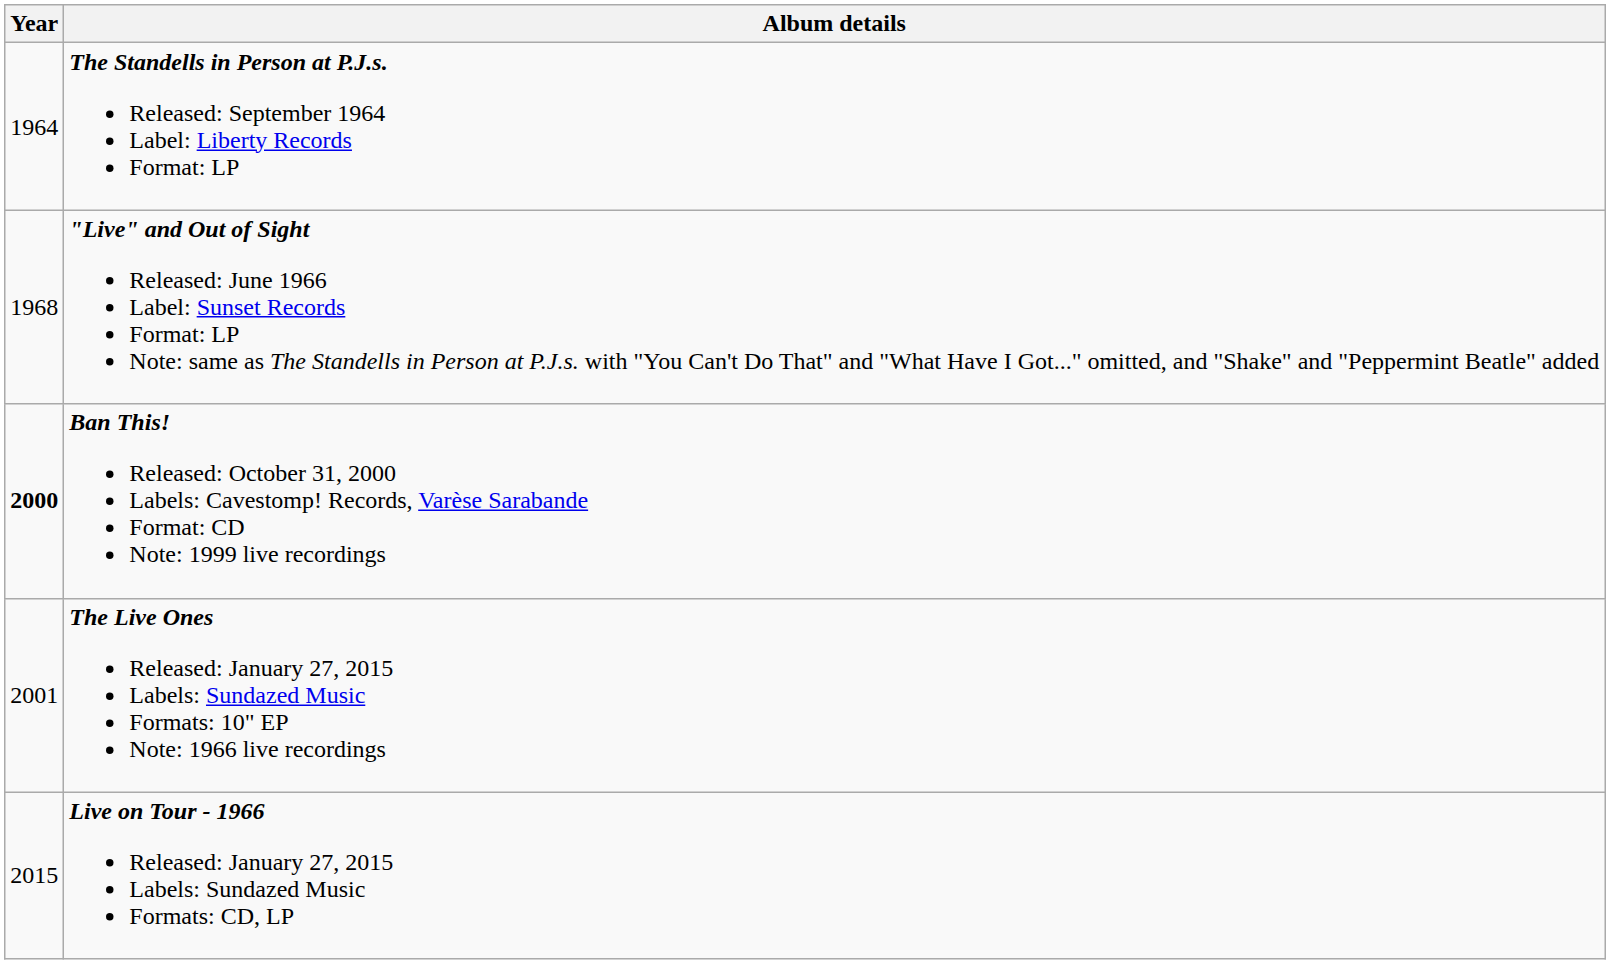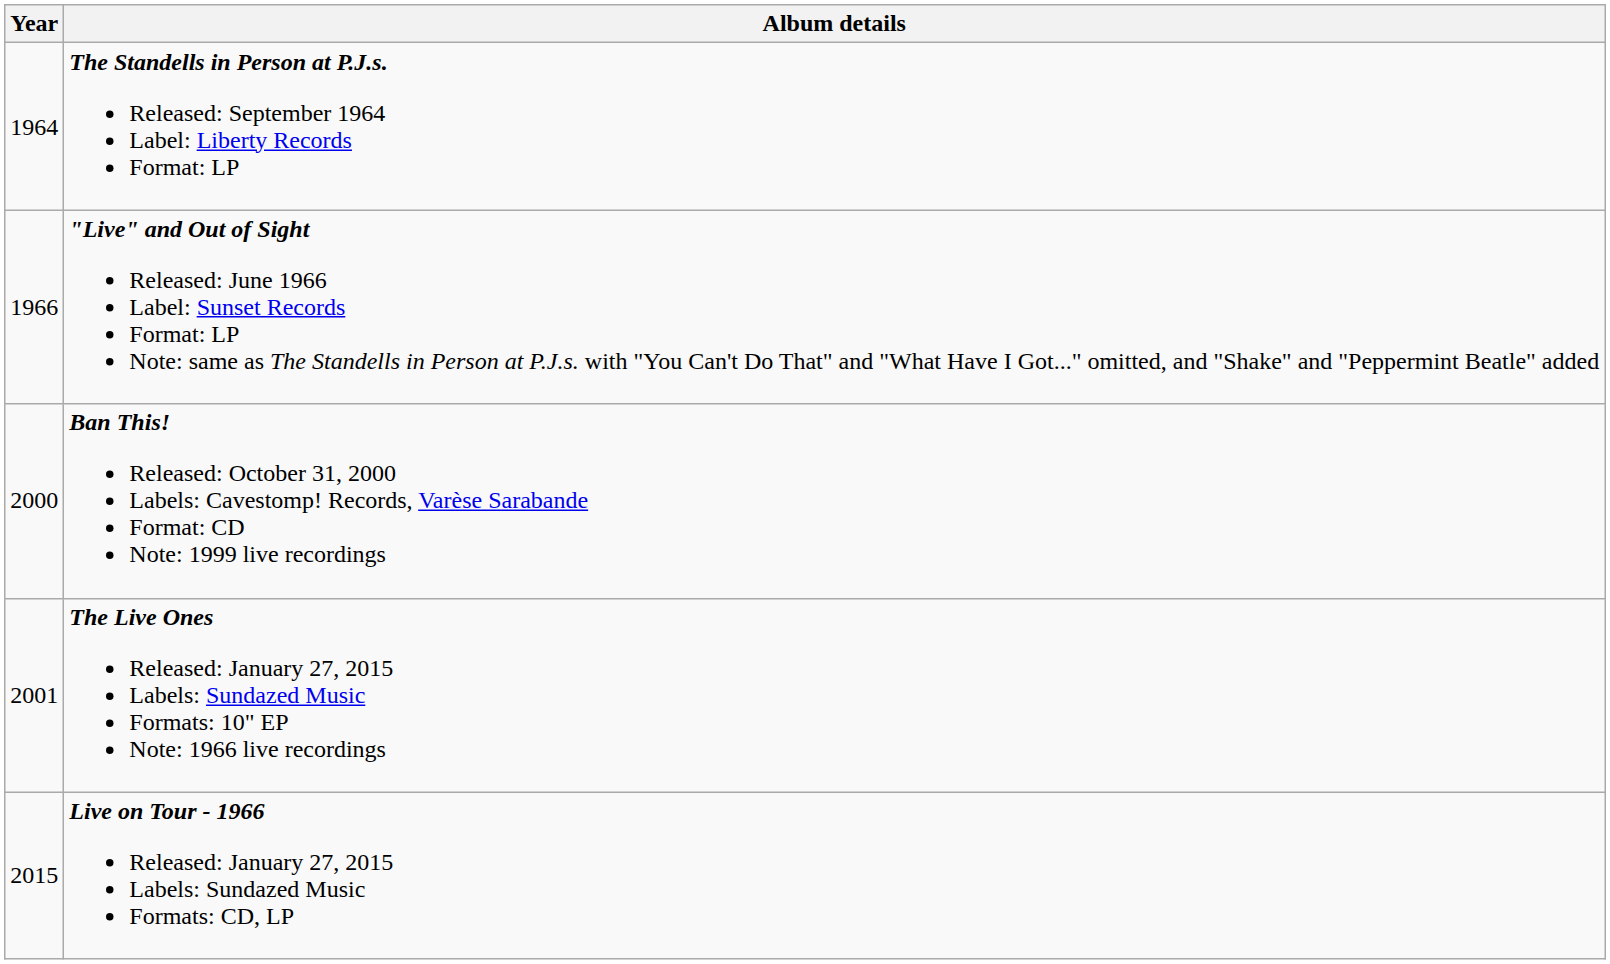row 3 | Year: 1968 -> 1966
row 4 | Year: bold -> normal
